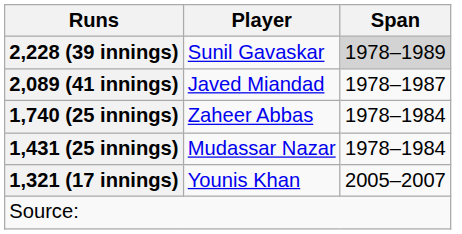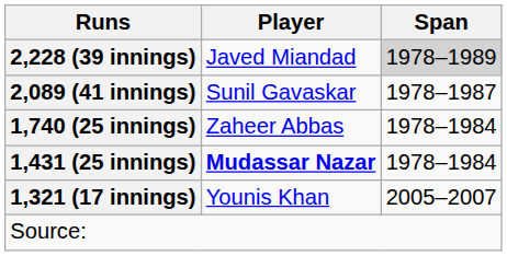2,228 (39 innings) | Player: Sunil Gavaskar -> Javed Miandad
2,089 (41 innings) | Player: Javed Miandad -> Sunil Gavaskar
1,431 (25 innings) | Player: normal -> bold
